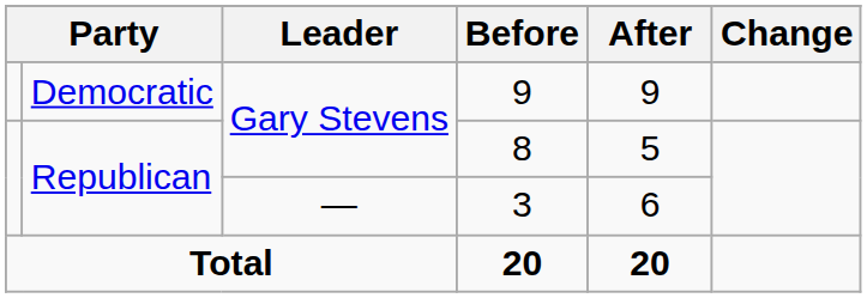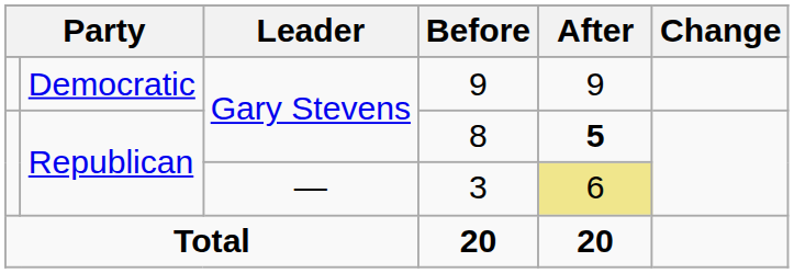8 | After: normal -> bold
3 | After: no background -> khaki background
